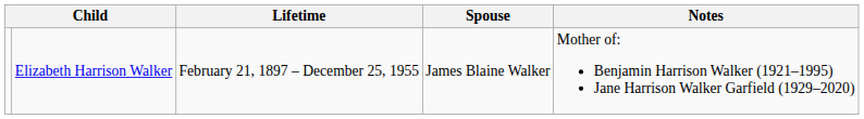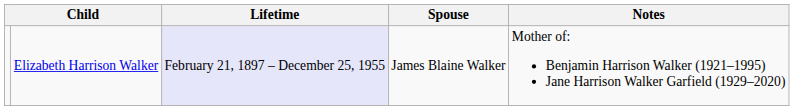Elizabeth Harrison Walker | Lifetime: no background -> lavender background
